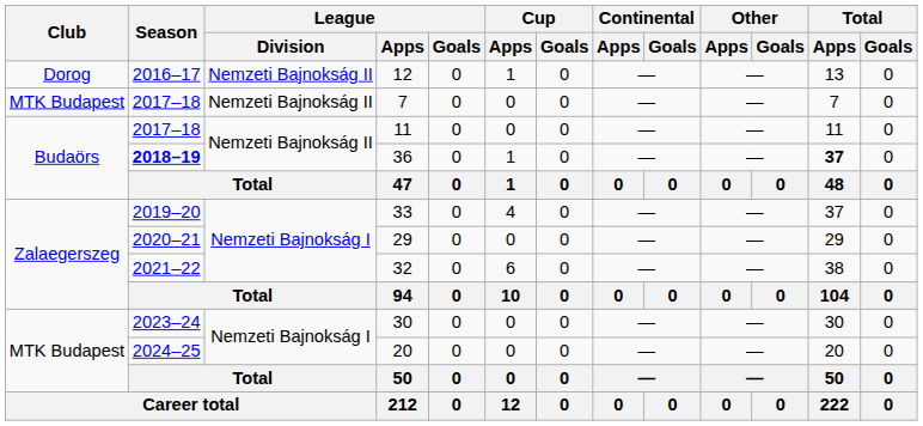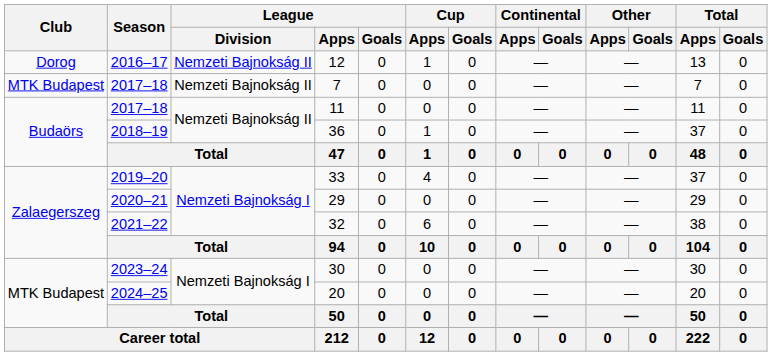36 | Season: bold -> normal
36 | Total / Apps: bold -> normal
